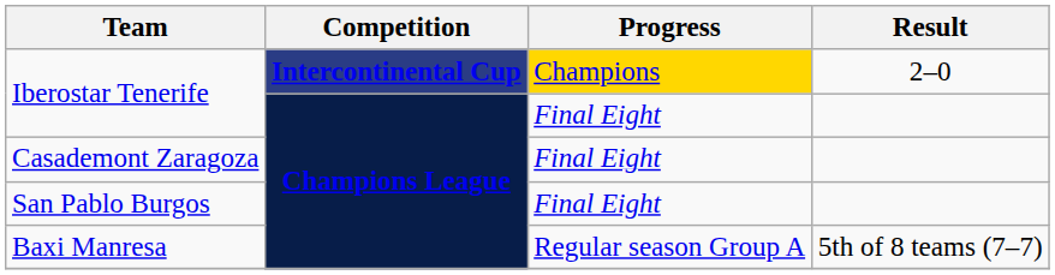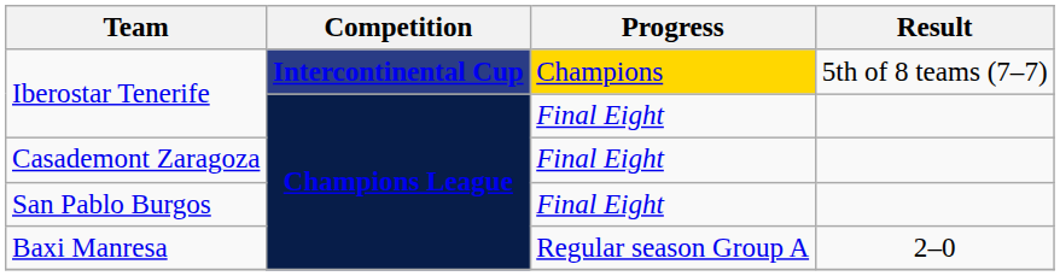Iberostar Tenerife / Champions | Result: 2–0 -> 5th of 8 teams (7–7)
Baxi Manresa | Result: 5th of 8 teams (7–7) -> 2–0
